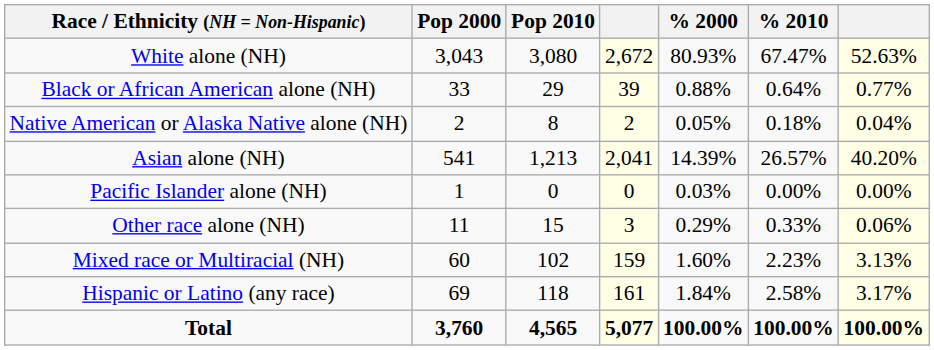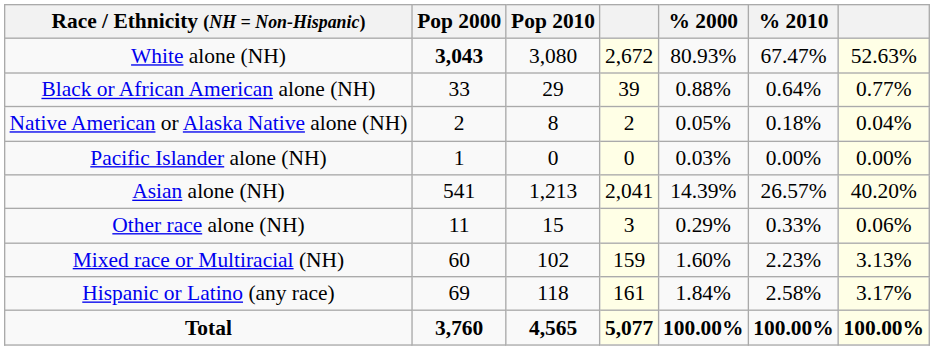White alone (NH) | Pop 2000: normal -> bold
rows swapped: Asian alone (NH) <-> Pacific Islander alone (NH)
